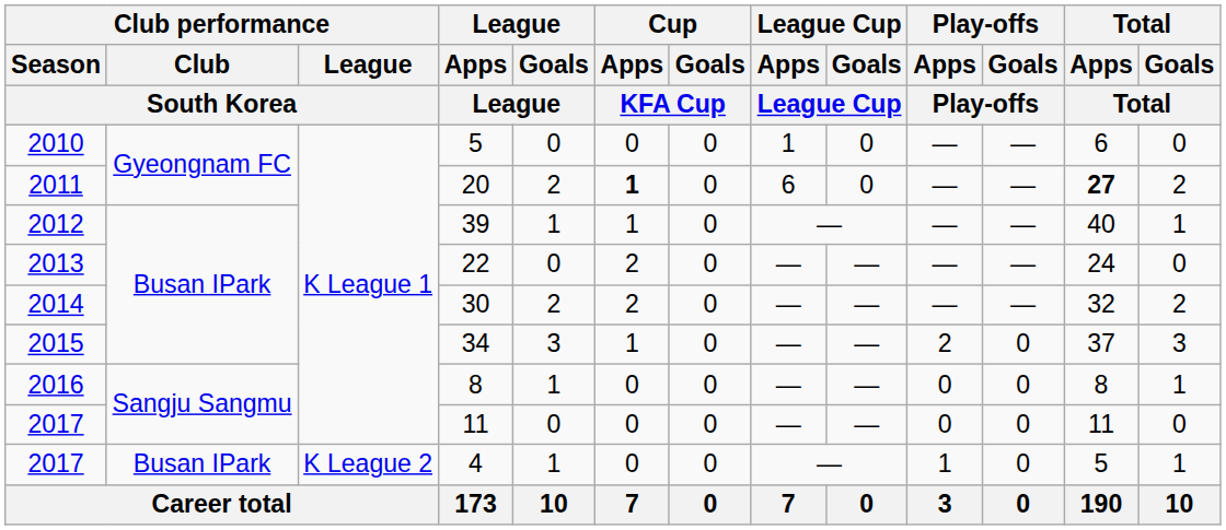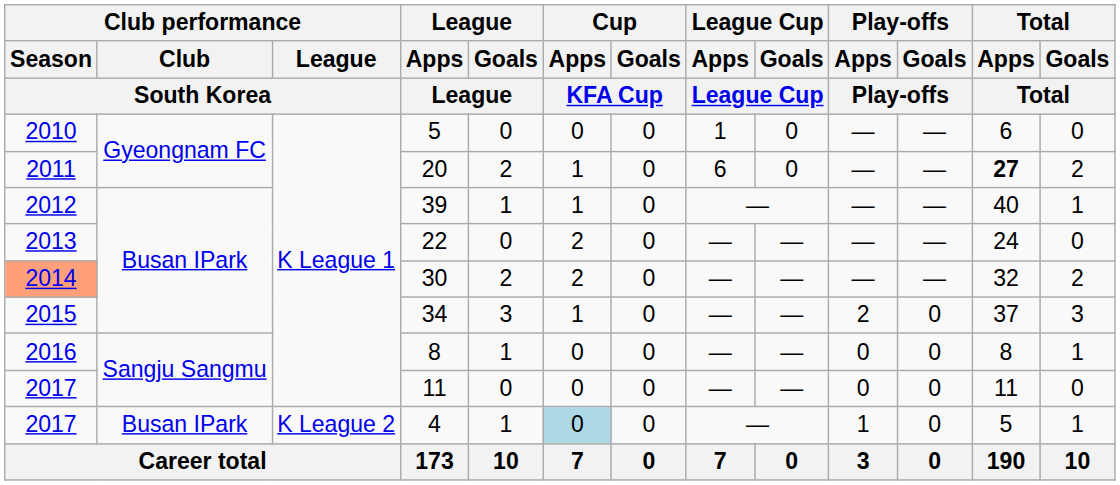20 | Cup / Apps / KFA Cup: bold -> normal
30 | Club performance / Season / South Korea: no background -> lightsalmon background
4 | Cup / Apps / KFA Cup: no background -> lightblue background
